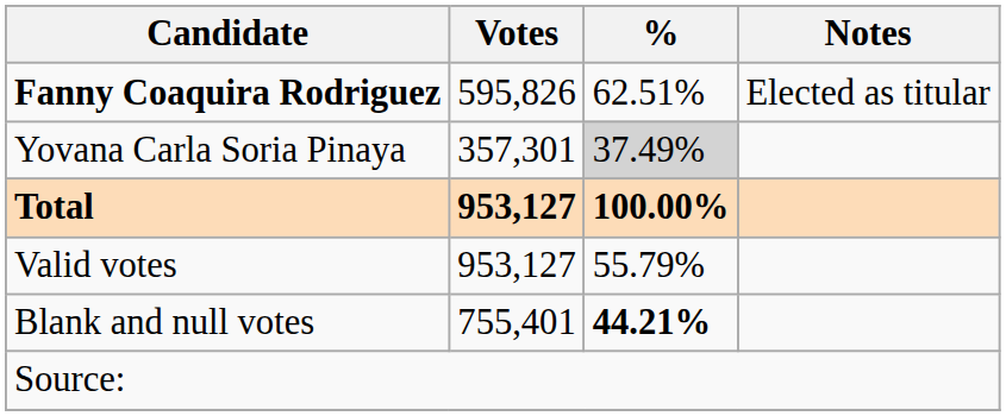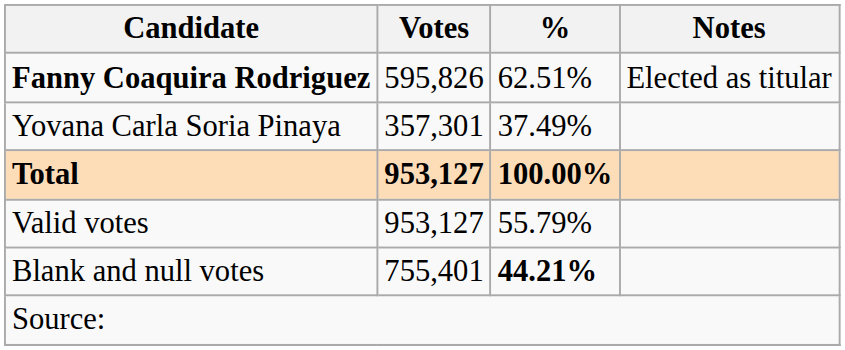Yovana Carla Soria Pinaya | %: lightgrey background -> no background
